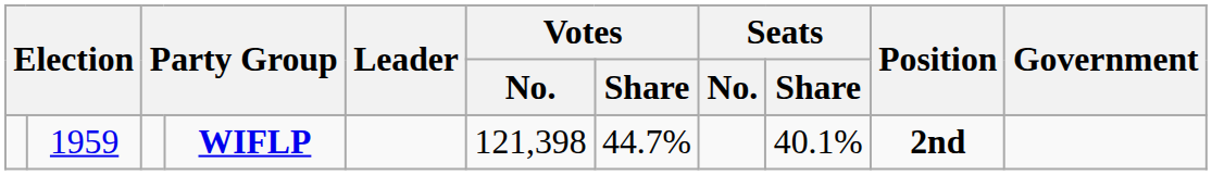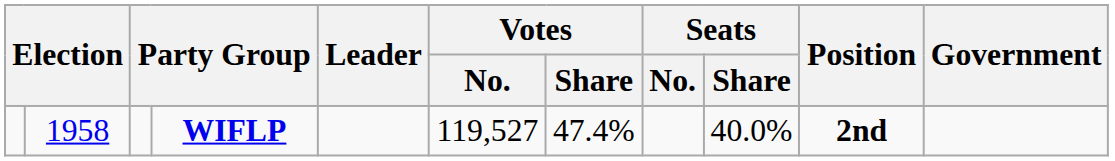row 3 | column 2: 1959 -> 1958
row 3 | Votes / No.: 121,398 -> 119,527
row 3 | Votes / Share: 44.7% -> 47.4%
row 3 | Seats / Share: 40.1% -> 40.0%
